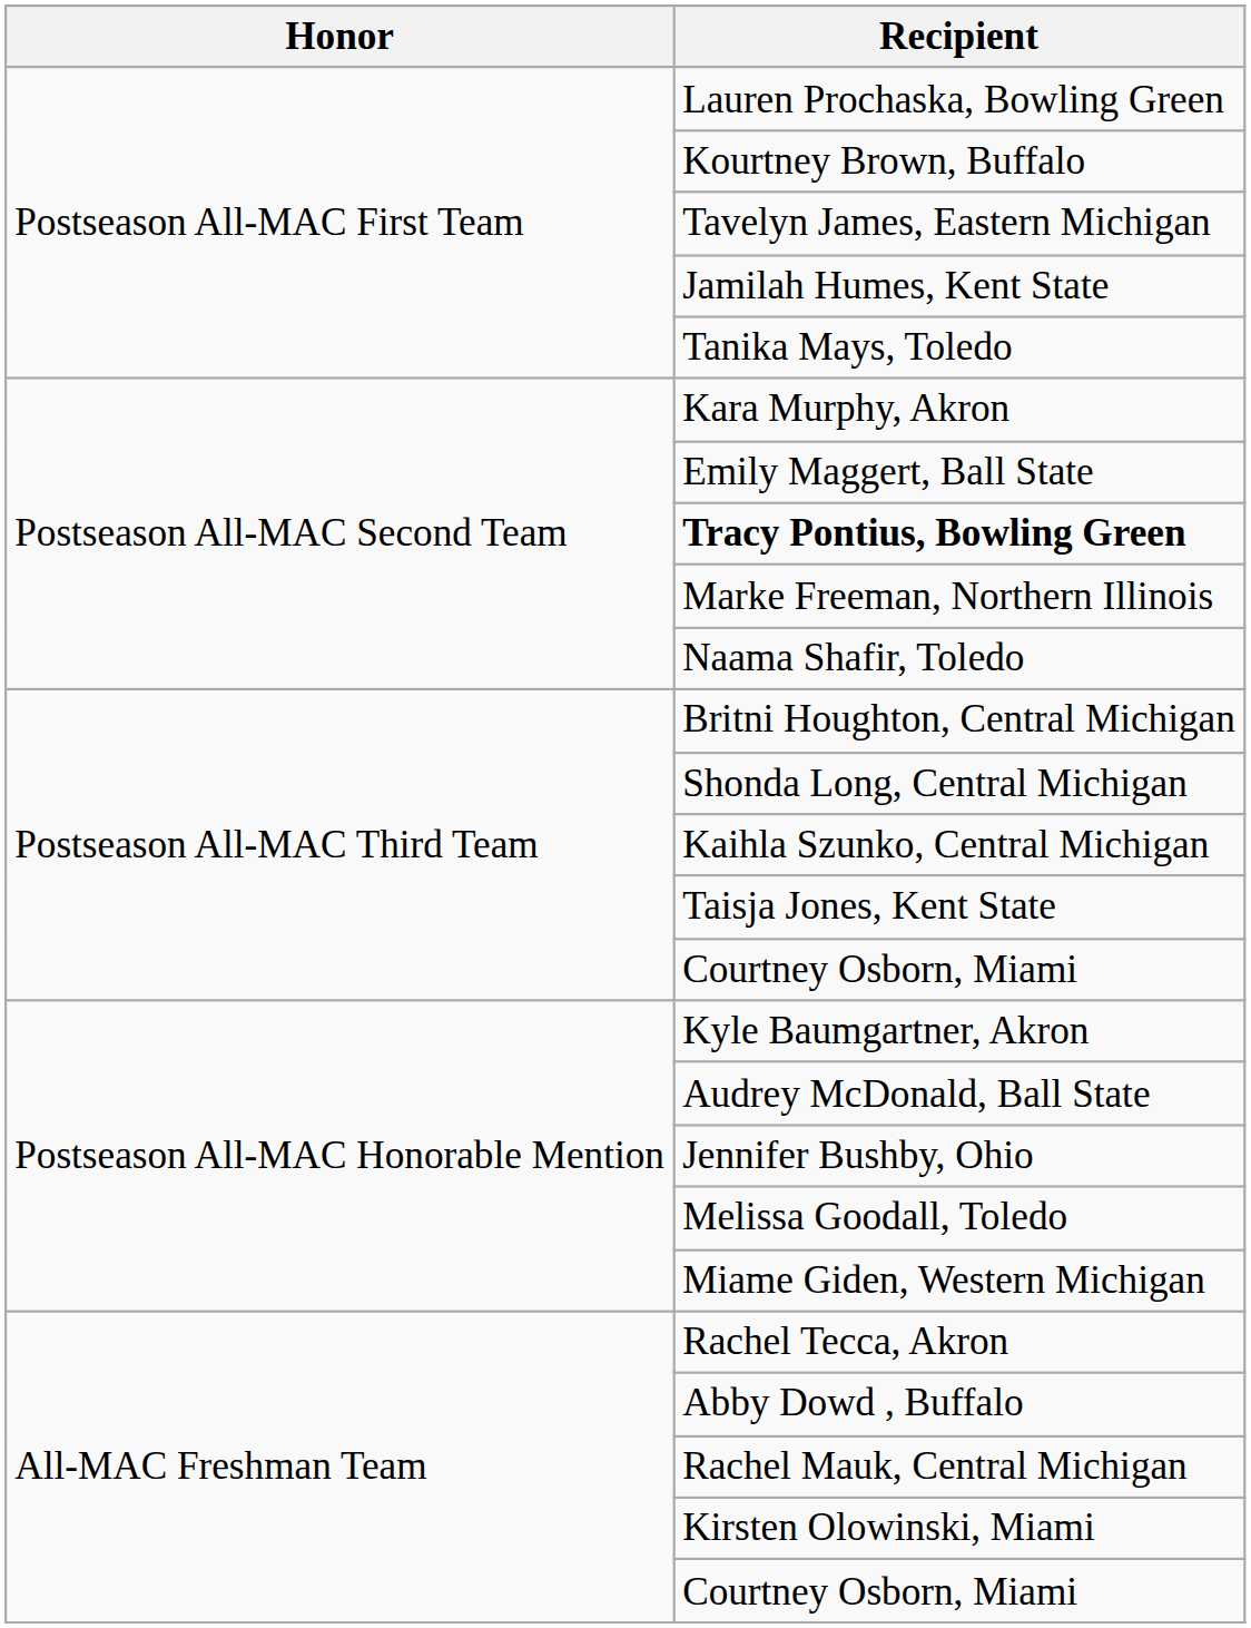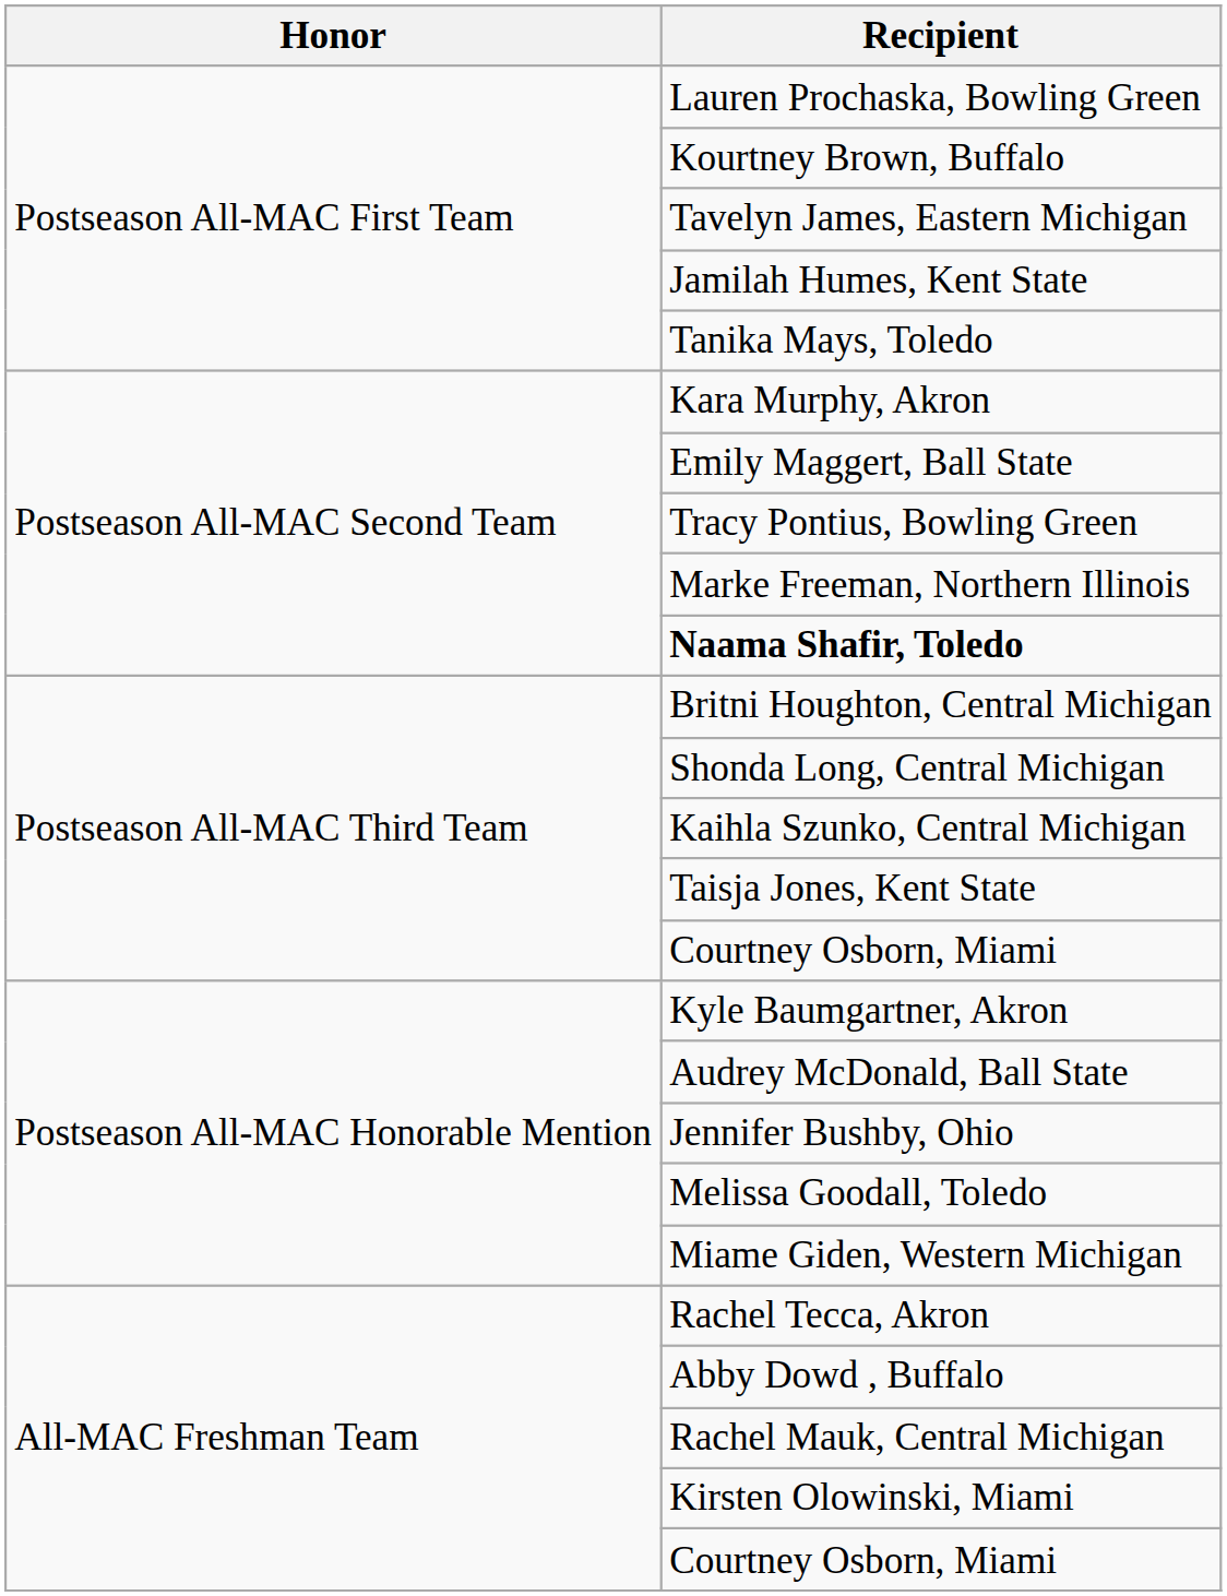row 9 | Recipient: bold -> normal
row 11 | Recipient: normal -> bold
